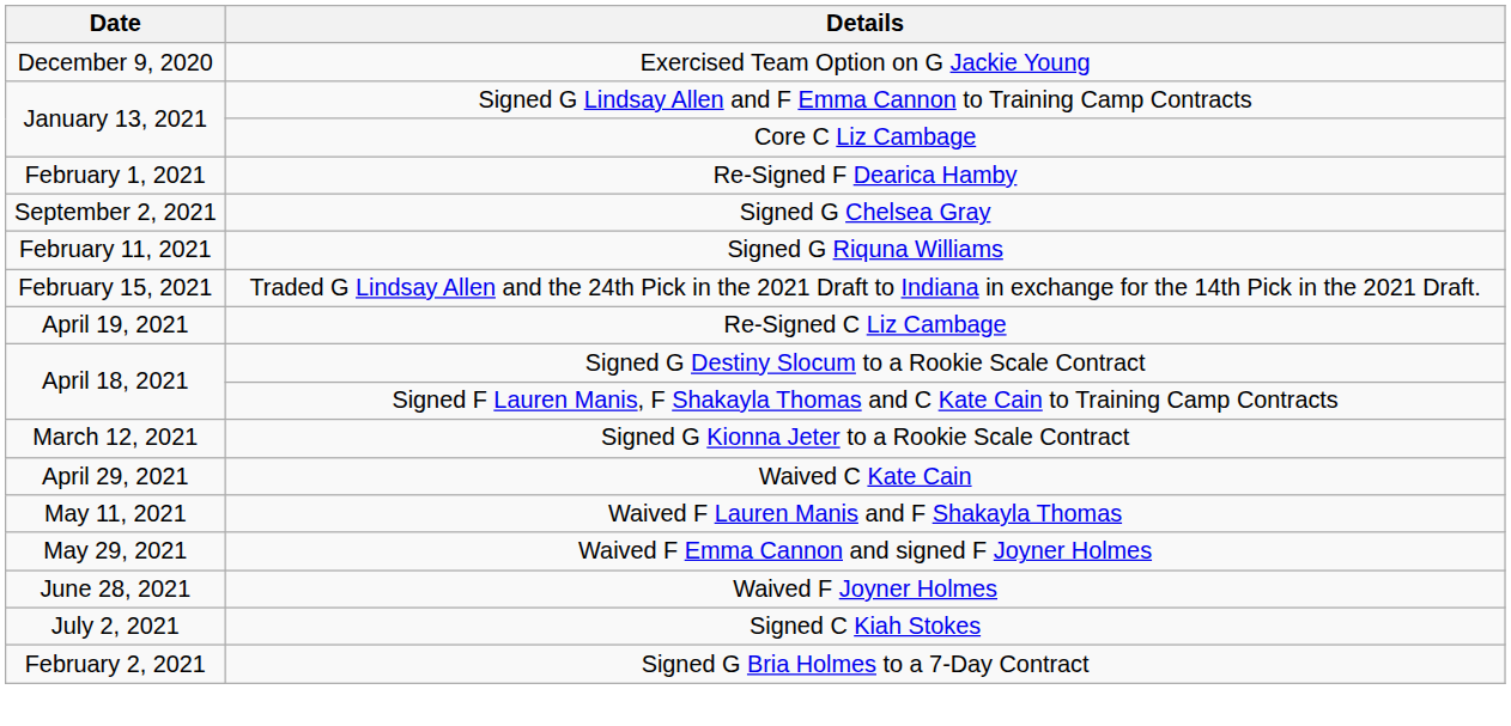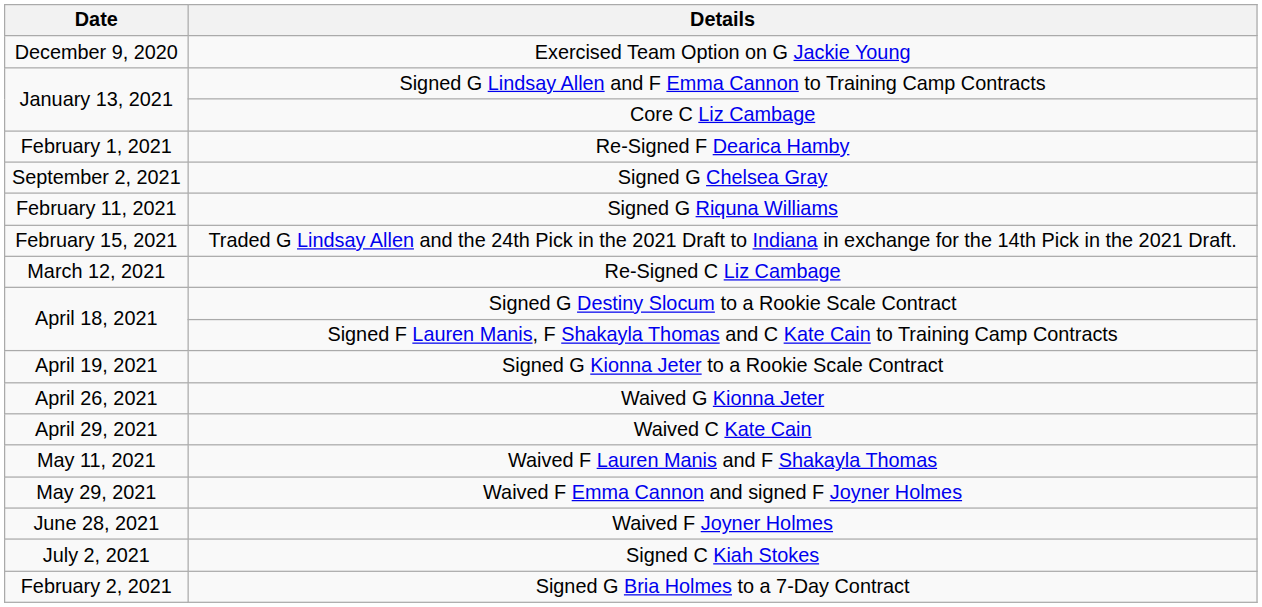Re-Signed C Liz Cambage | Date: April 19, 2021 -> March 12, 2021
Signed G Kionna Jeter to a Rookie Scale Contract | Date: March 12, 2021 -> April 19, 2021
+ row: April 26, 2021 | Waived G Kionna Jeter
